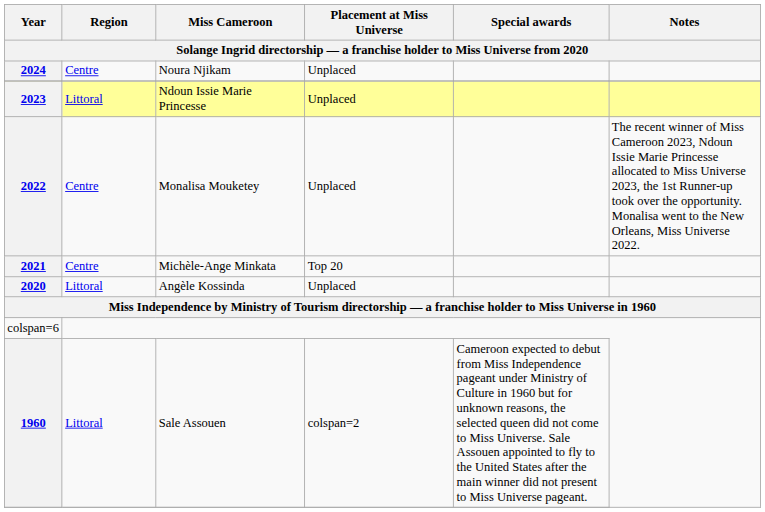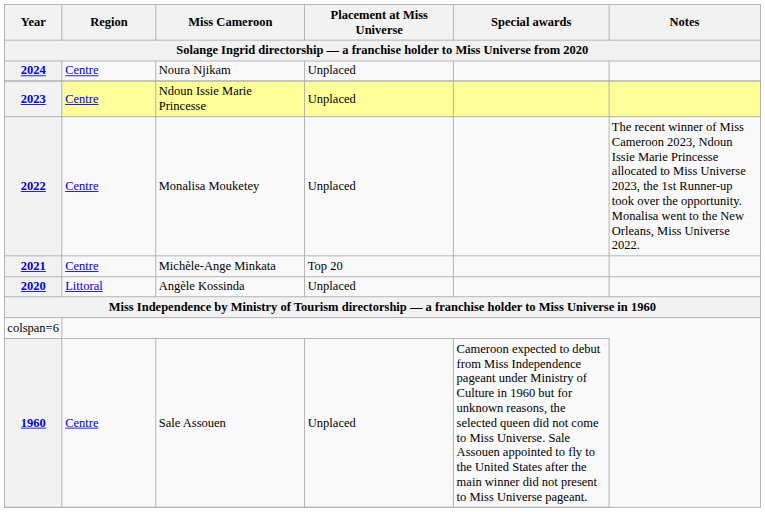Ndoun Issie Marie Princesse | Region: Littoral -> Centre
Sale Assouen | Region: Littoral -> Centre
Sale Assouen | Placement at Miss Universe: colspan=2 -> Unplaced
